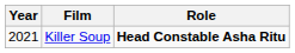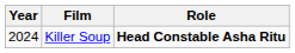Killer Soup | Year: 2021 -> 2024
